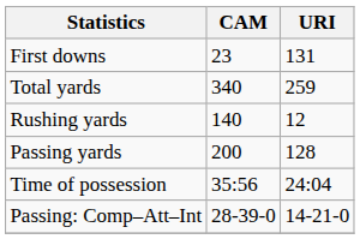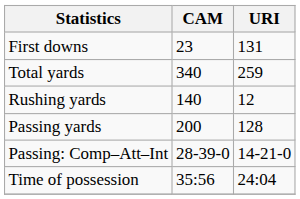rows swapped: Passing: Comp–Att–Int <-> Time of possession
